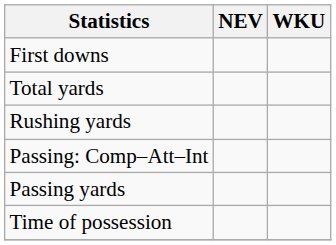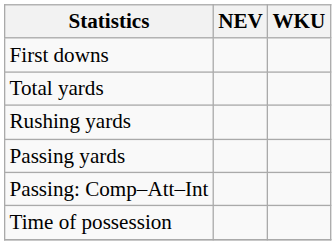rows swapped: Passing yards <-> Passing: Comp–Att–Int
